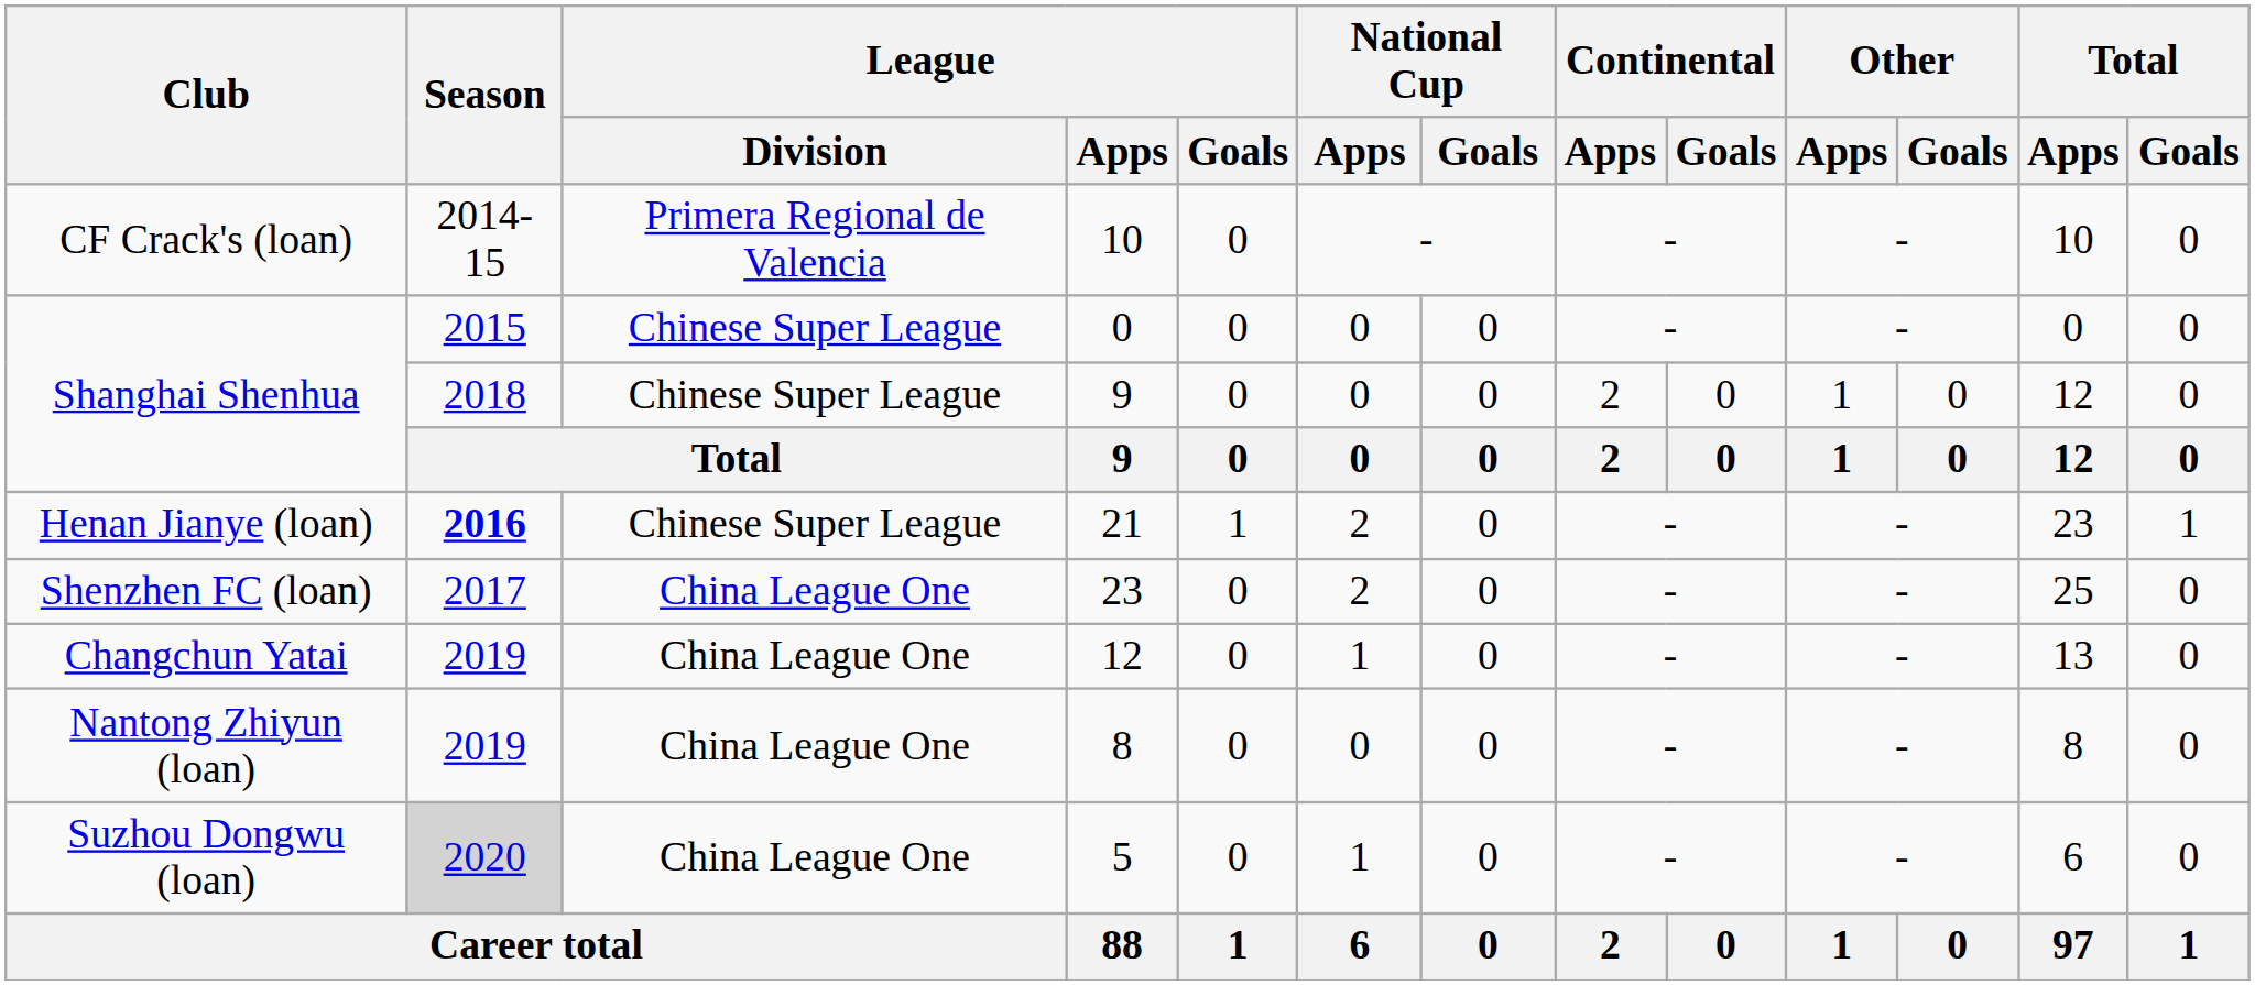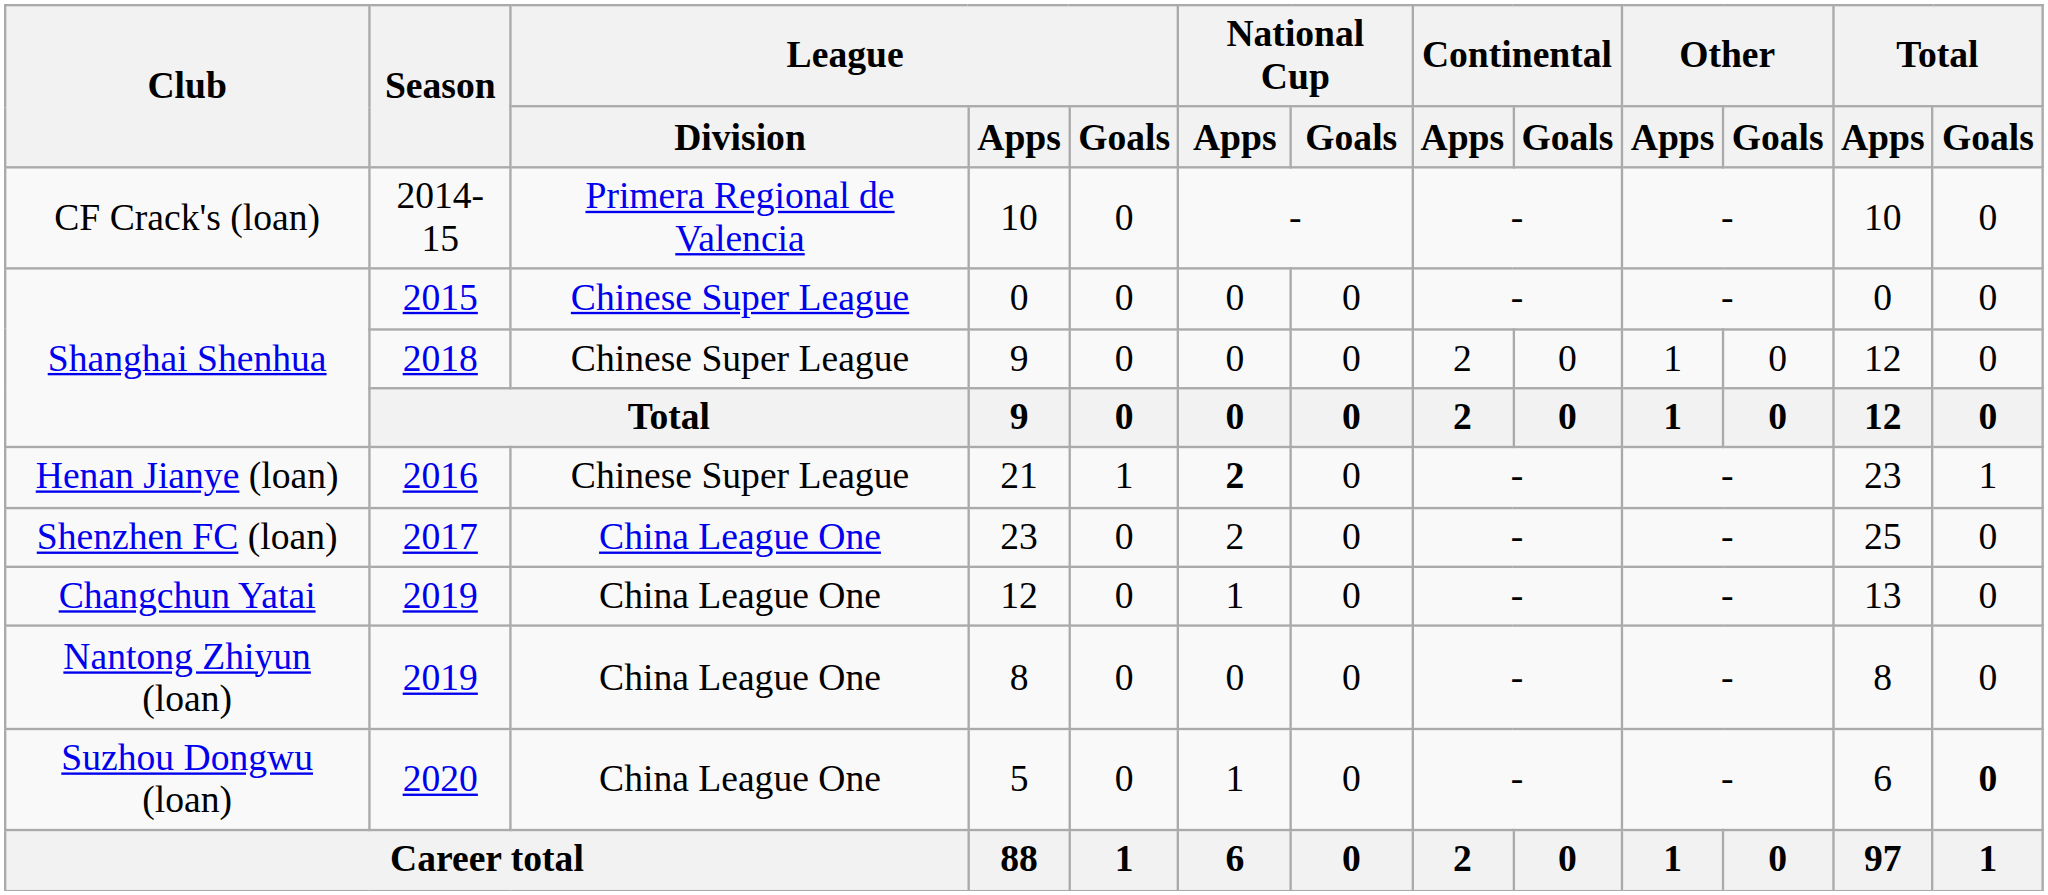21 | Season: bold -> normal
21 | National Cup / Apps: normal -> bold
5 | Season: lightgrey background -> no background
5 | Total / Goals: normal -> bold
